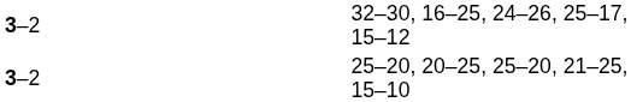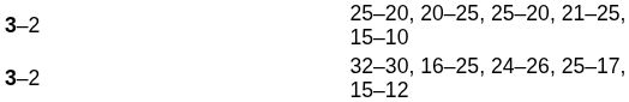rows swapped: 25–20, 20–25, 25–20, 21–25, 15–10 <-> 32–30, 16–25, 24–26, 25–17, 15–12
